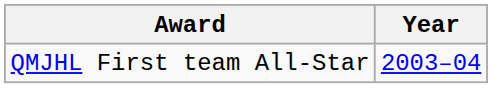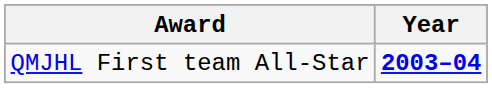row 2 | Year: normal -> bold
